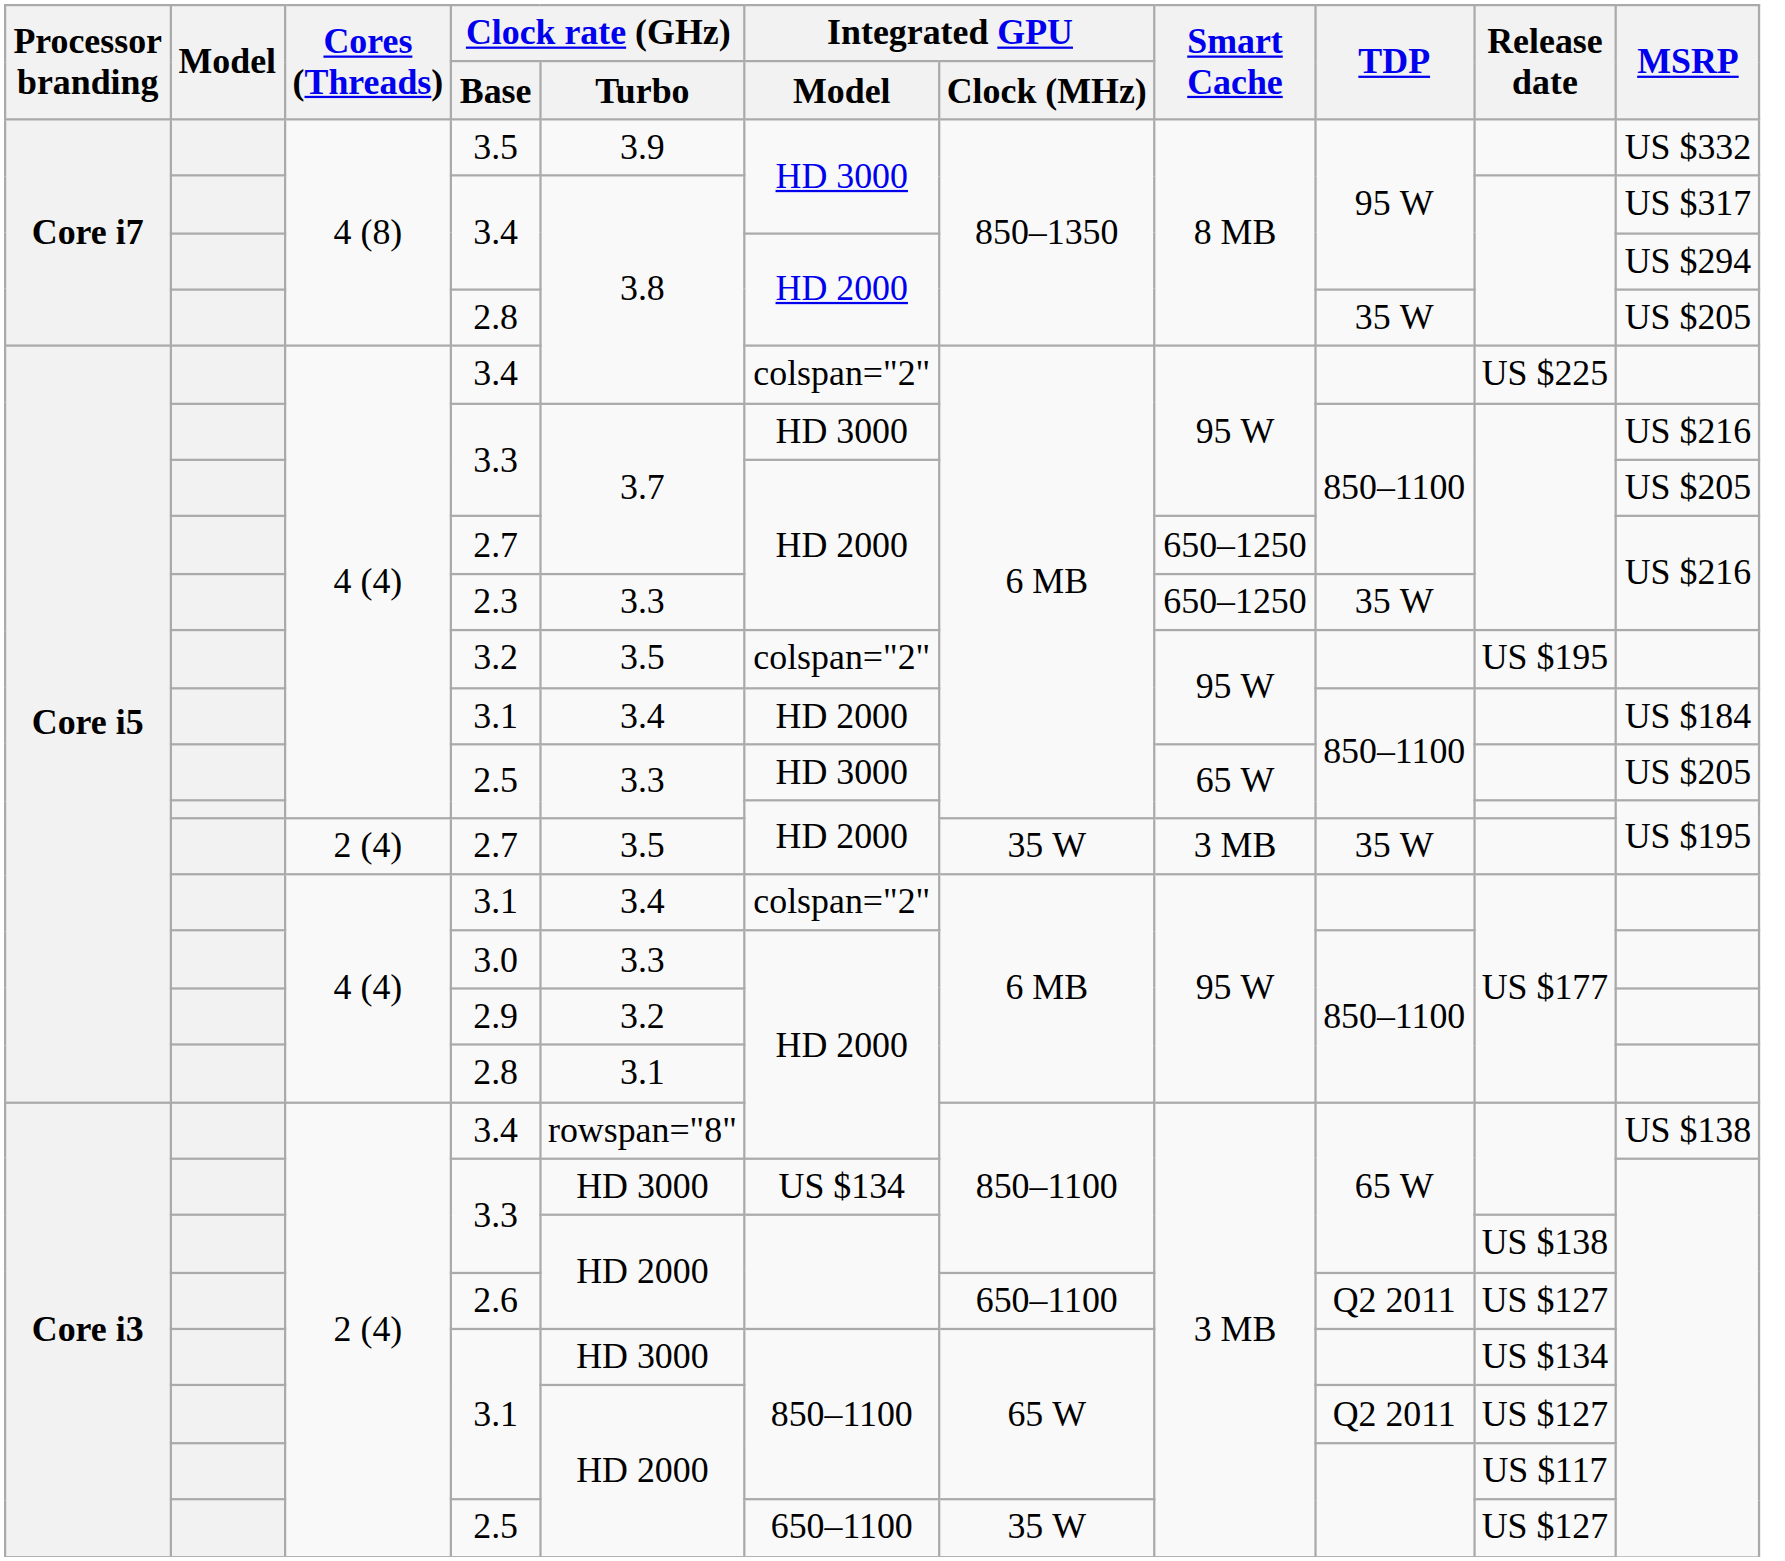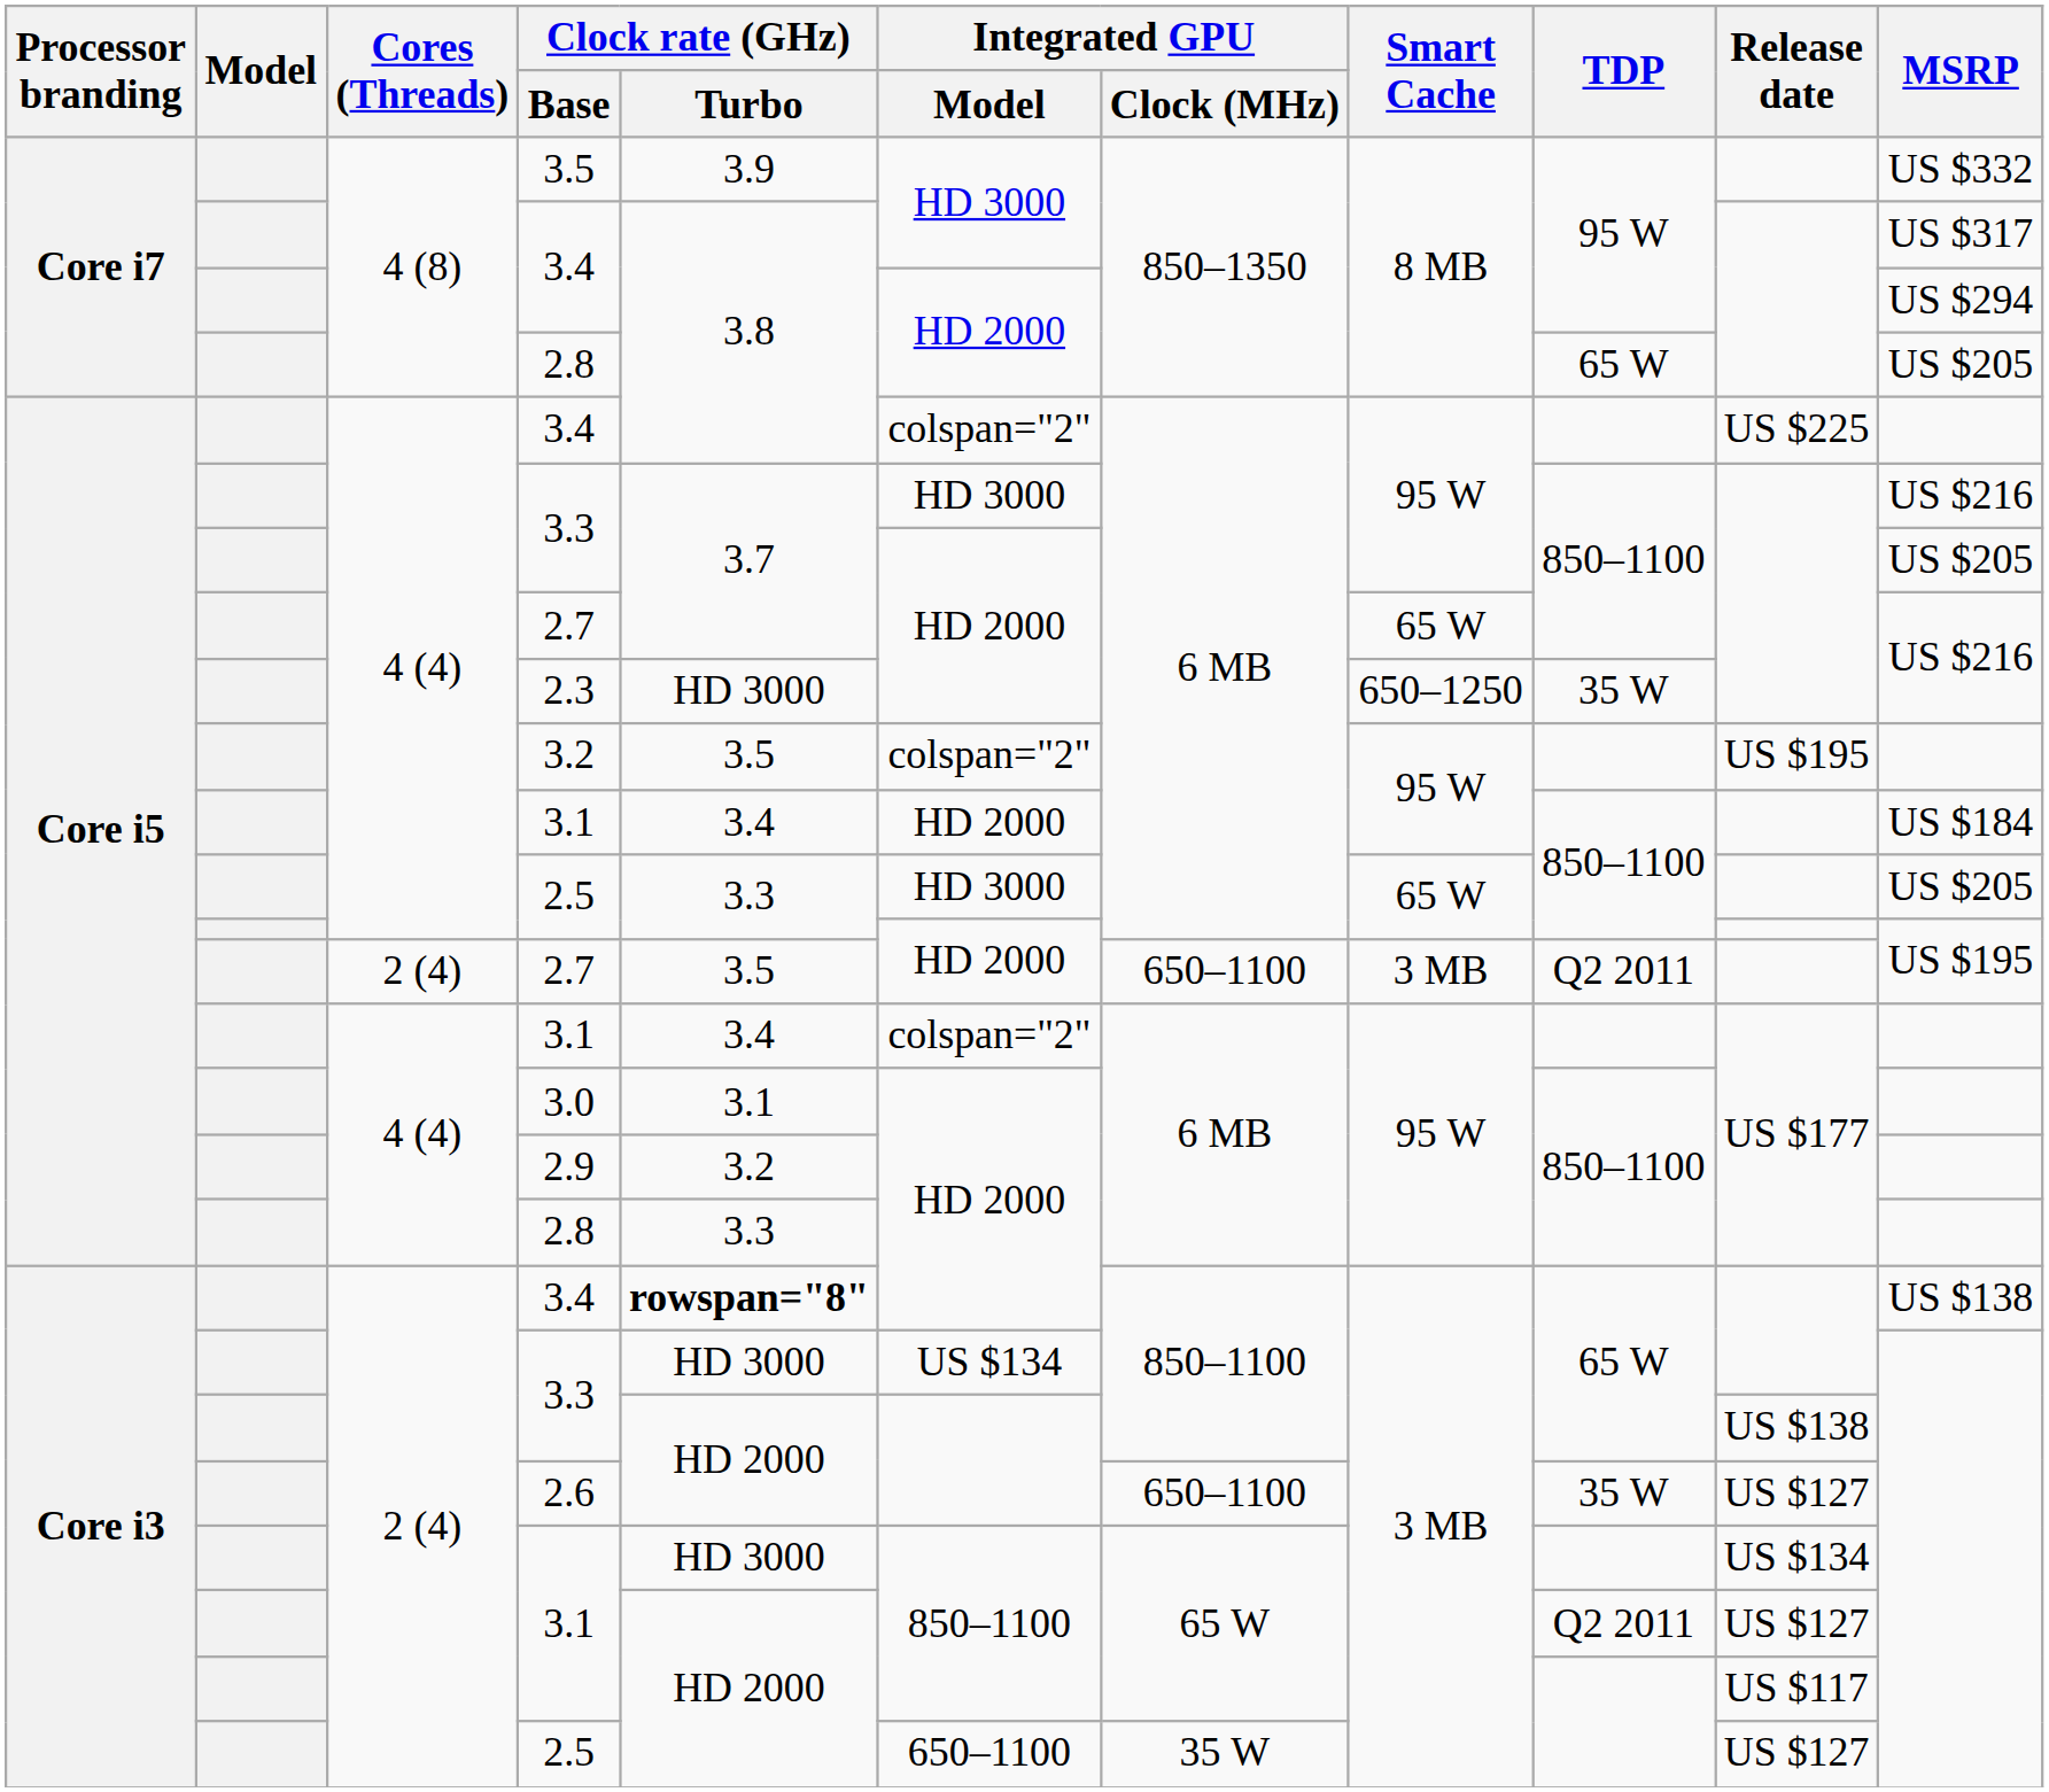4 (8) / 2.8 | TDP: 35 W -> 65 W
4 (4) / 2.7 | Smart Cache: 650–1250 -> 65 W
2.3 | Clock rate (GHz) / Turbo: 3.3 -> HD 3000
2 (4) / 2.7 | Integrated GPU / Clock (MHz): 35 W -> 650–1100
2 (4) / 2.7 | TDP: 35 W -> Q2 2011
3.0 | Clock rate (GHz) / Turbo: 3.3 -> 3.1
4 (4) / 2.8 | Clock rate (GHz) / Turbo: 3.1 -> 3.3
2 (4) / 3.4 | Clock rate (GHz) / Turbo: normal -> bold
2.6 | TDP: Q2 2011 -> 35 W
